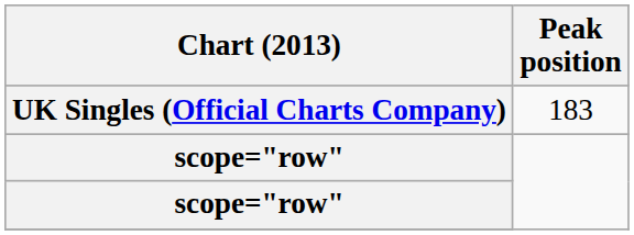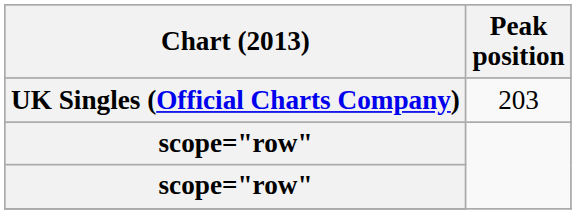UK Singles (Official Charts Company) | Peak position: 183 -> 203
